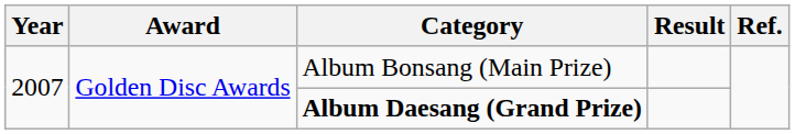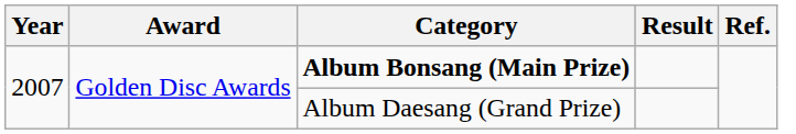Album Bonsang (Main Prize) | Category: normal -> bold
Album Daesang (Grand Prize) | Category: bold -> normal
